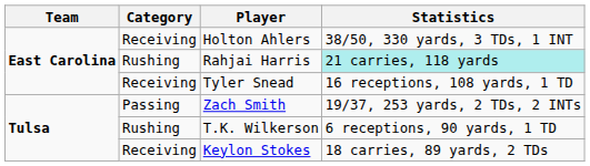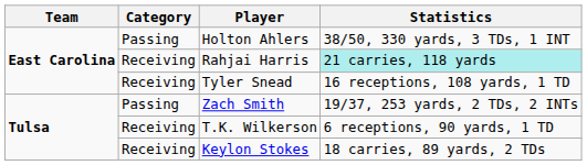Holton Ahlers | Category: Receiving -> Passing
Rahjai Harris | Category: Rushing -> Receiving
T.K. Wilkerson | Category: Rushing -> Receiving
